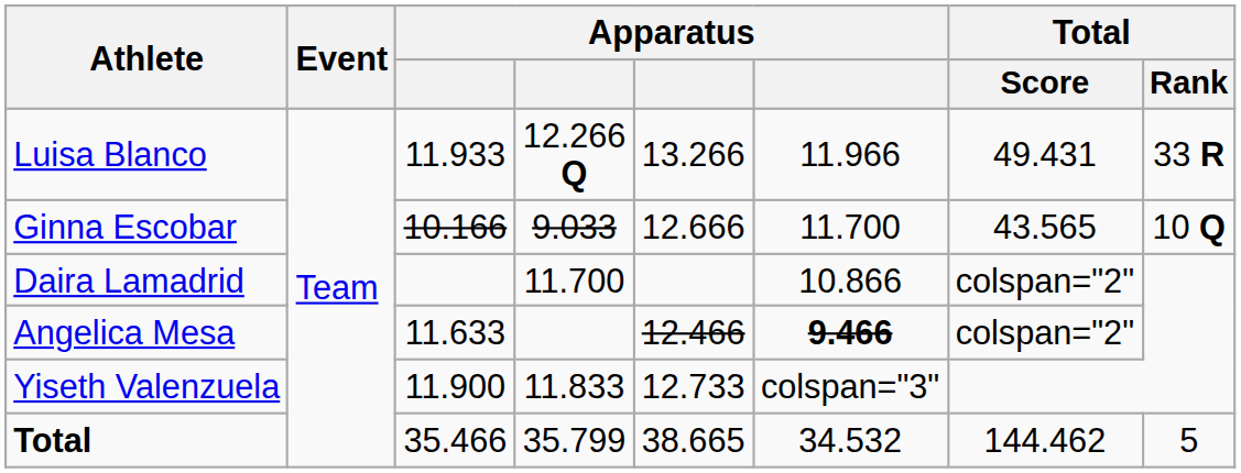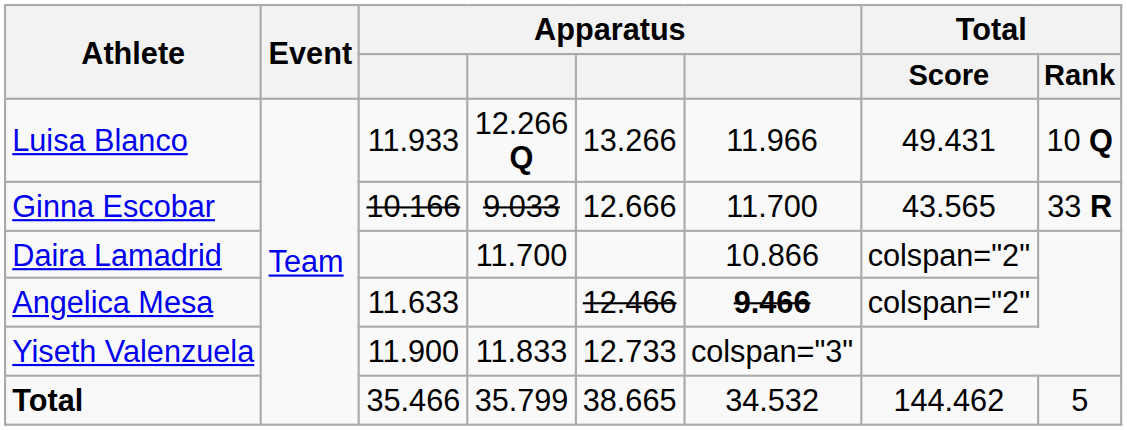Luisa Blanco | Total / Rank: 33 R -> 10 Q
Ginna Escobar | Total / Rank: 10 Q -> 33 R
